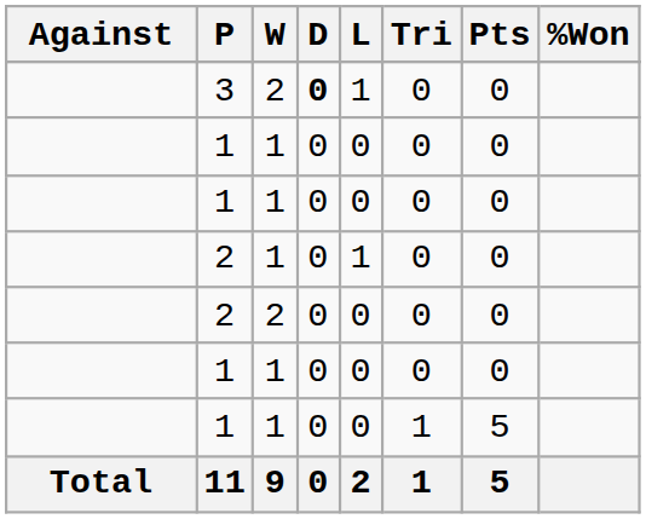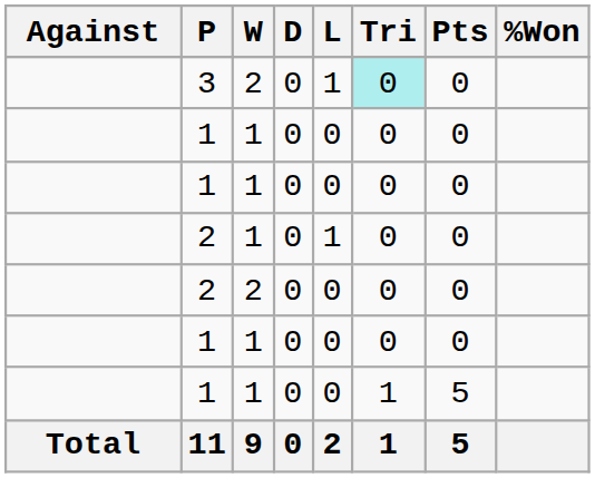3 | D: bold -> normal
3 | Tri: no background -> paleturquoise background
